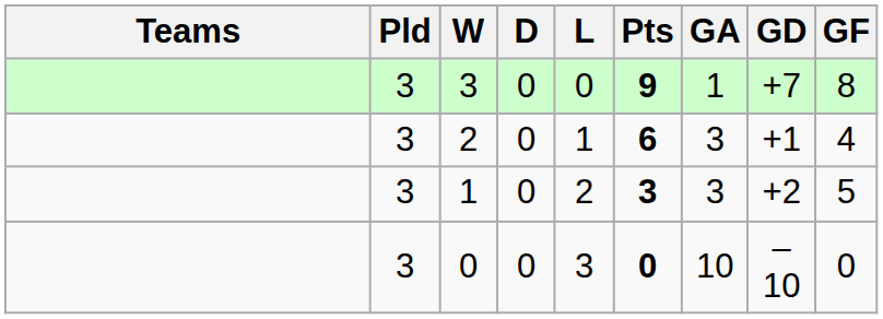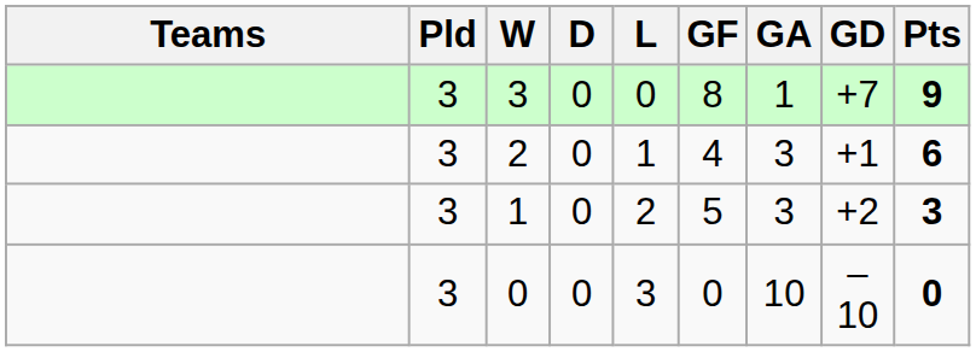columns swapped: GF <-> Pts
